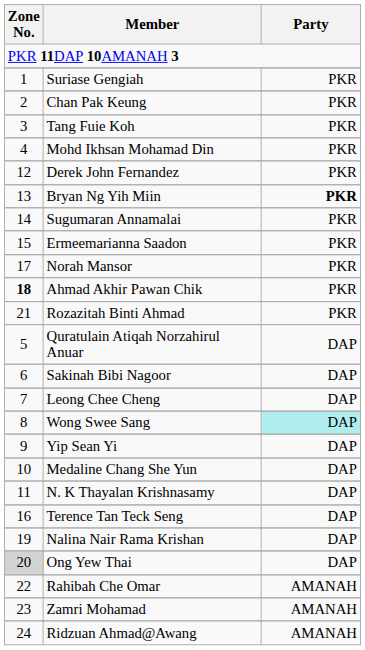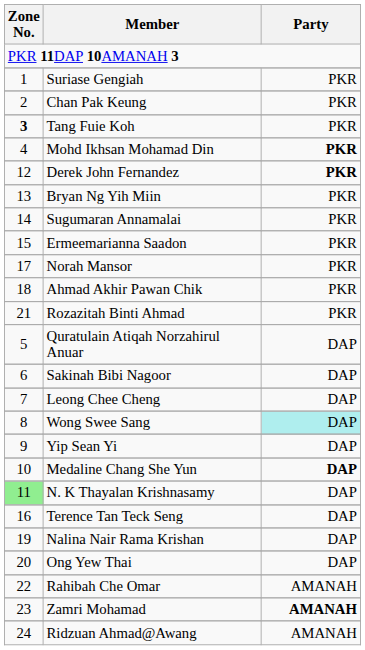Tang Fuie Koh | Zone No.: normal -> bold
Mohd Ikhsan Mohamad Din | Party: normal -> bold
Derek John Fernandez | Party: normal -> bold
Bryan Ng Yih Miin | Party: bold -> normal
Ahmad Akhir Pawan Chik | Zone No.: bold -> normal
Medaline Chang She Yun | Party: normal -> bold
N. K Thayalan Krishnasamy | Zone No.: no background -> lightgreen background
Ong Yew Thai | Zone No.: lightgrey background -> no background
Zamri Mohamad | Party: normal -> bold
